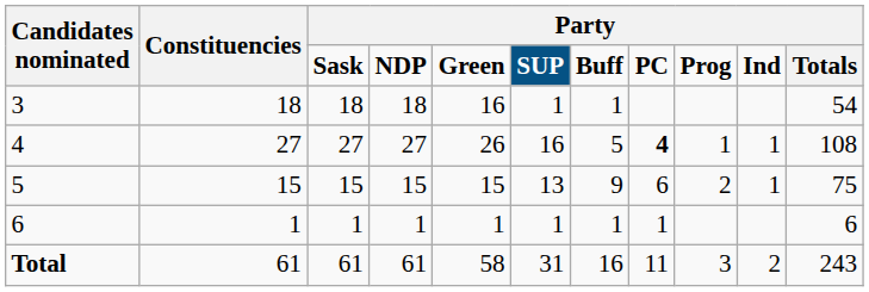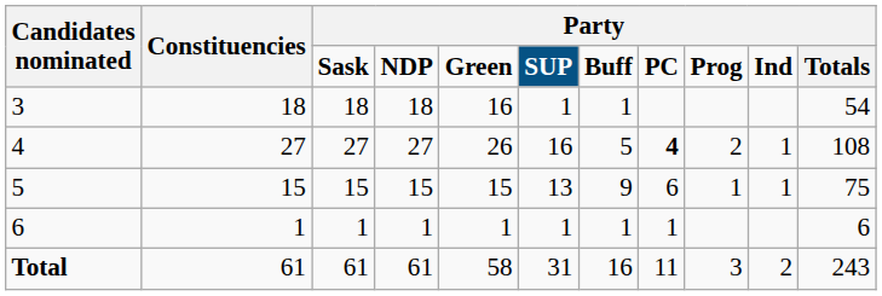row 4 | column 9: 1 -> 2
row 5 | column 9: 2 -> 1
